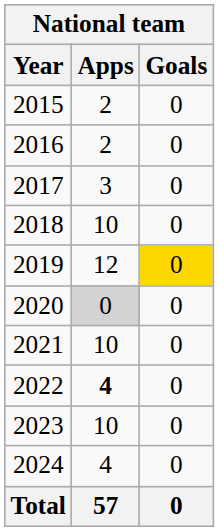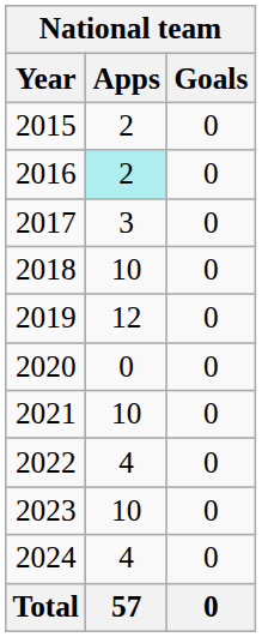2016 | Apps: no background -> paleturquoise background
2019 | Goals: gold background -> no background
2020 | Apps: lightgrey background -> no background
2022 | Apps: bold -> normal
